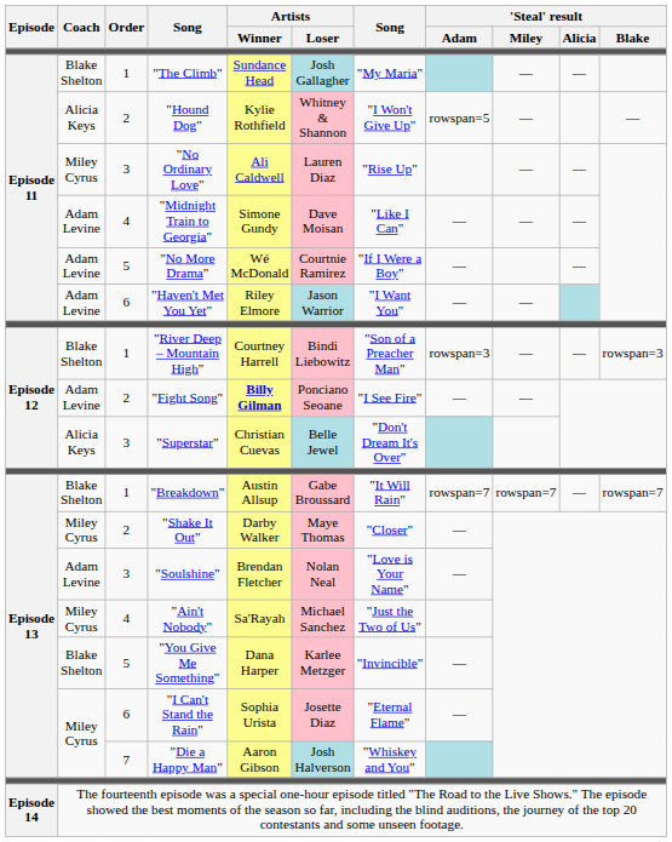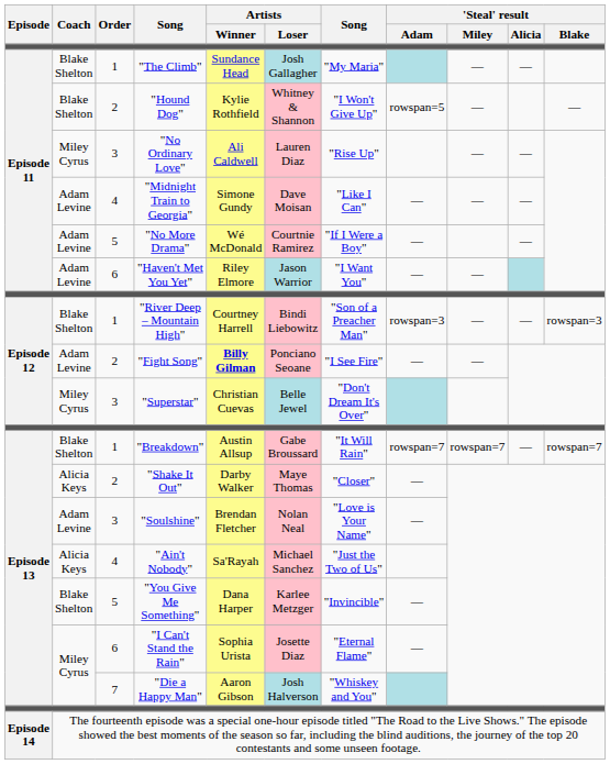"Hound Dog" | Coach: Alicia Keys -> Blake Shelton
"Superstar" | Coach: Alicia Keys -> Miley Cyrus
"Shake It Out" | Coach: Miley Cyrus -> Alicia Keys
"Ain't Nobody" | Coach: Miley Cyrus -> Alicia Keys
